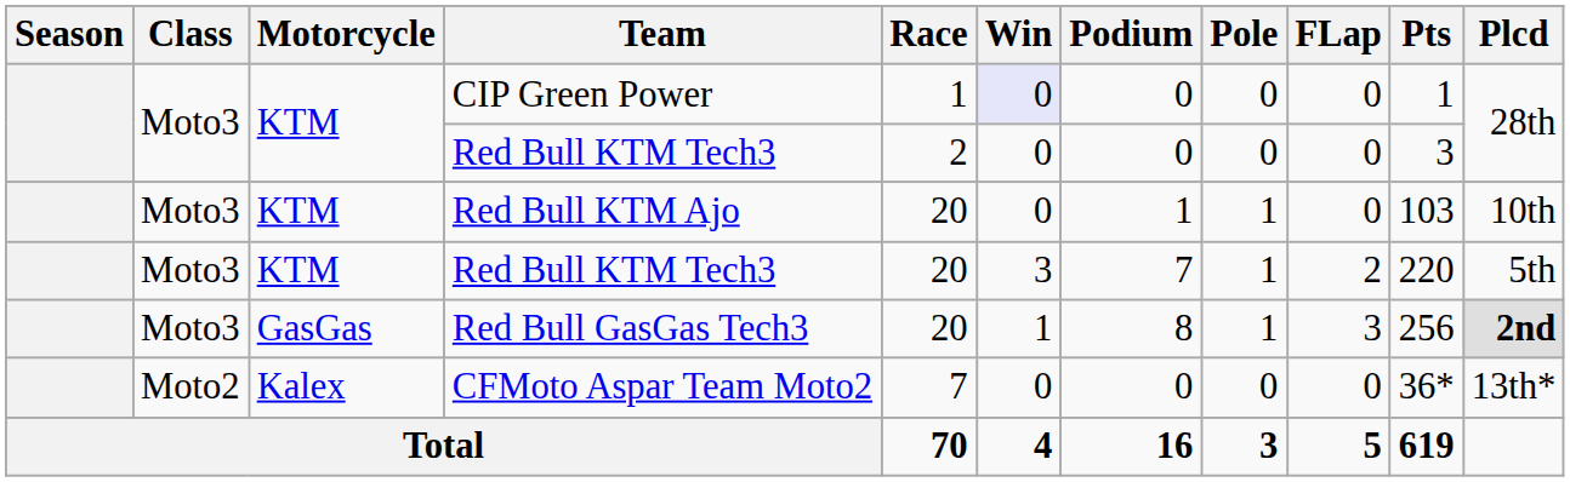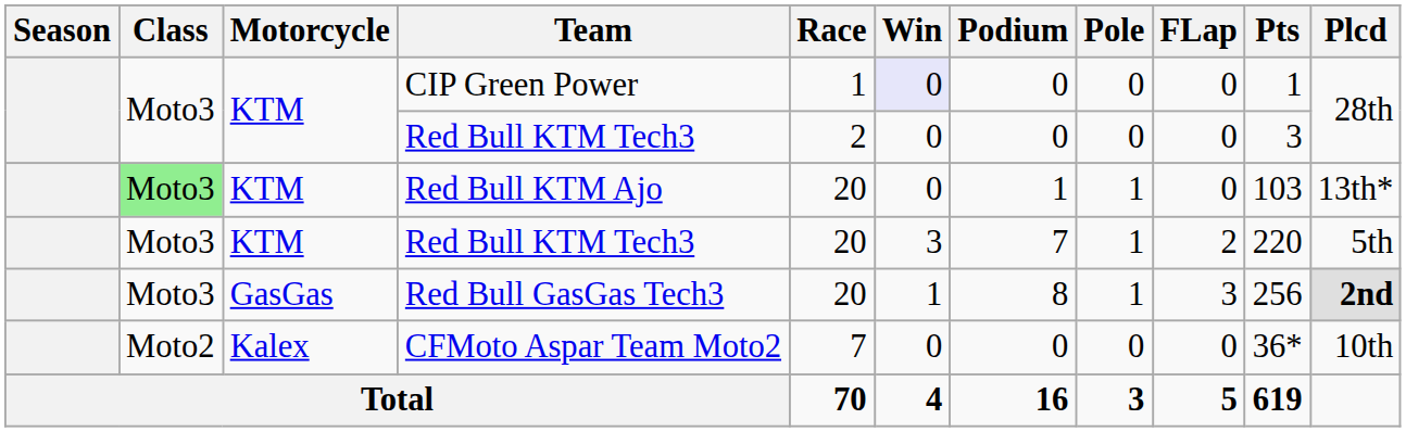Red Bull KTM Ajo | Class: no background -> lightgreen background
Red Bull KTM Ajo | Plcd: 10th -> 13th*
CFMoto Aspar Team Moto2 | Plcd: 13th* -> 10th
